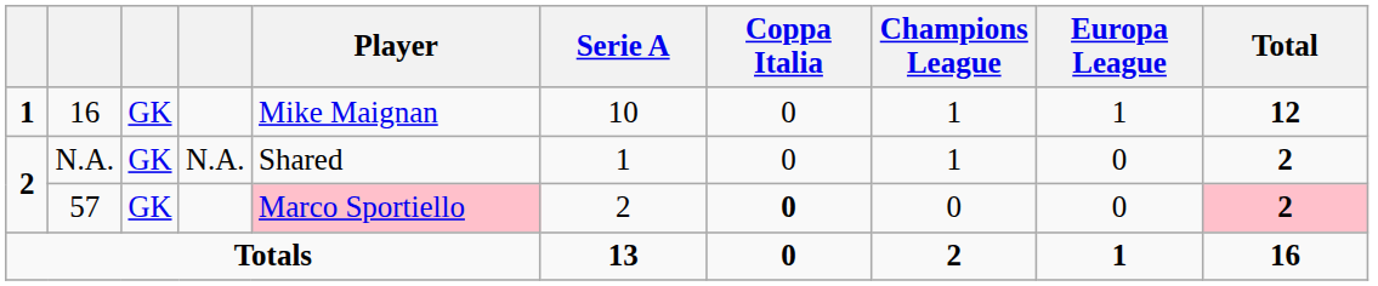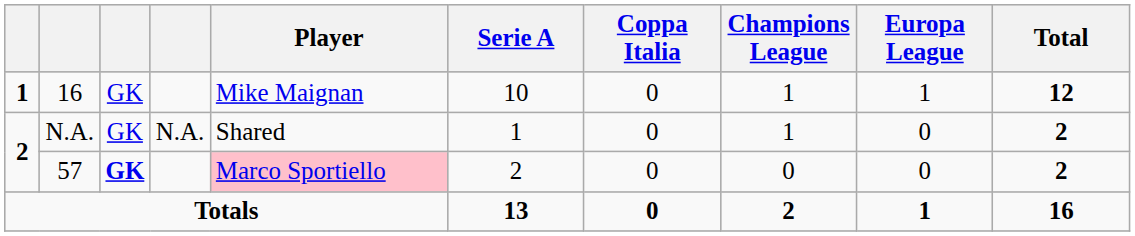57 | column 3: normal -> bold
57 | Coppa Italia: bold -> normal
57 | Total: pink background -> no background
